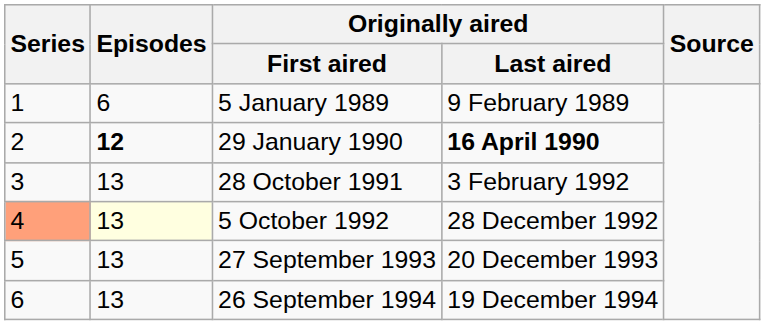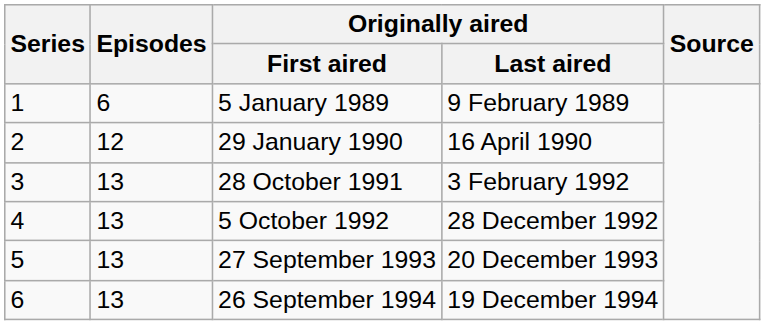29 January 1990 | Episodes: bold -> normal
29 January 1990 | Originally aired / Last aired: bold -> normal
5 October 1992 | Series: lightsalmon background -> no background
5 October 1992 | Episodes: lightyellow background -> no background
